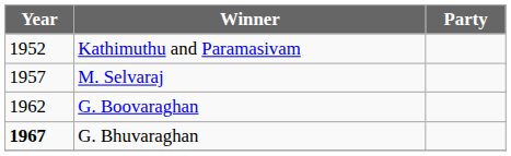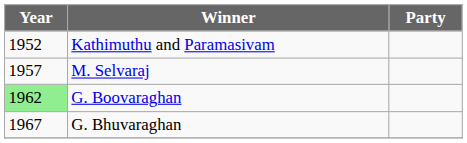G. Boovaraghan | Year: no background -> lightgreen background
G. Bhuvaraghan | Year: bold -> normal
